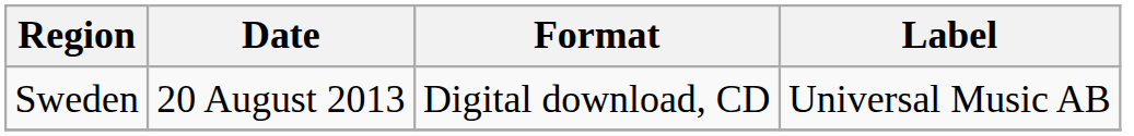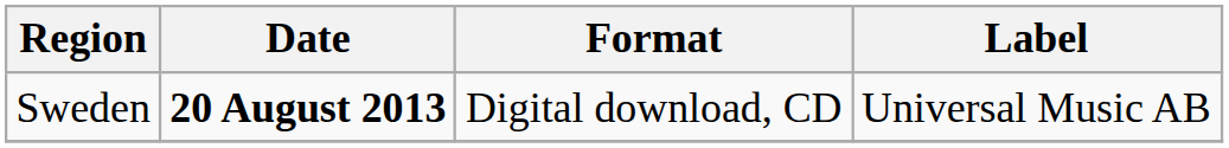Sweden | Date: normal -> bold
